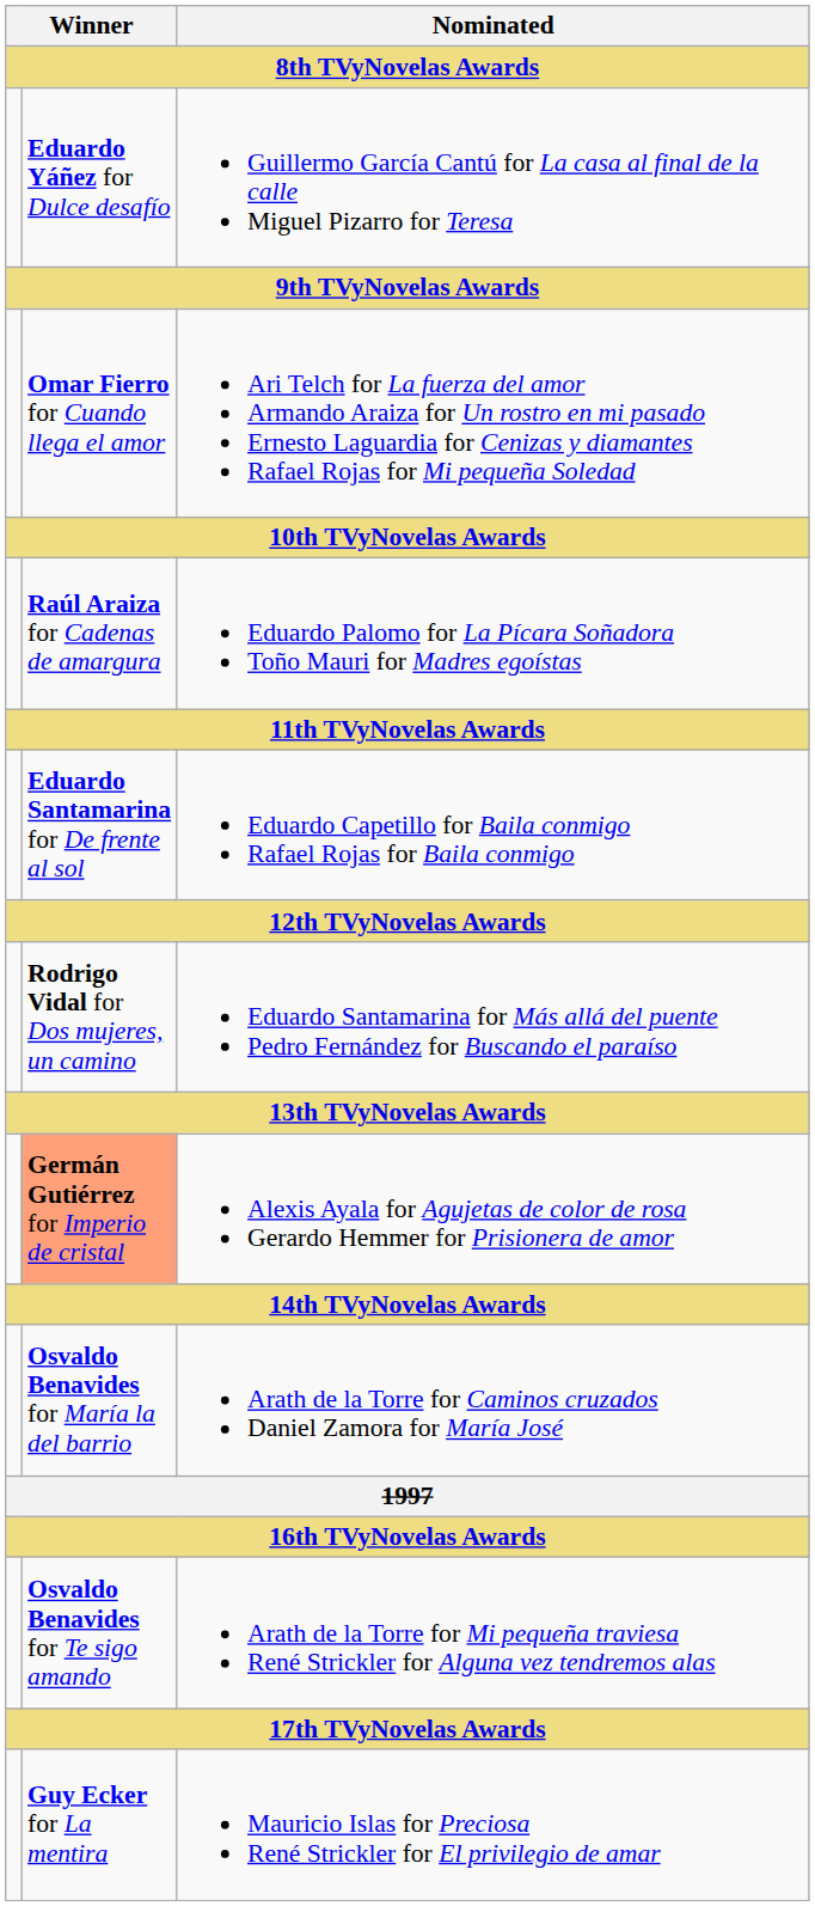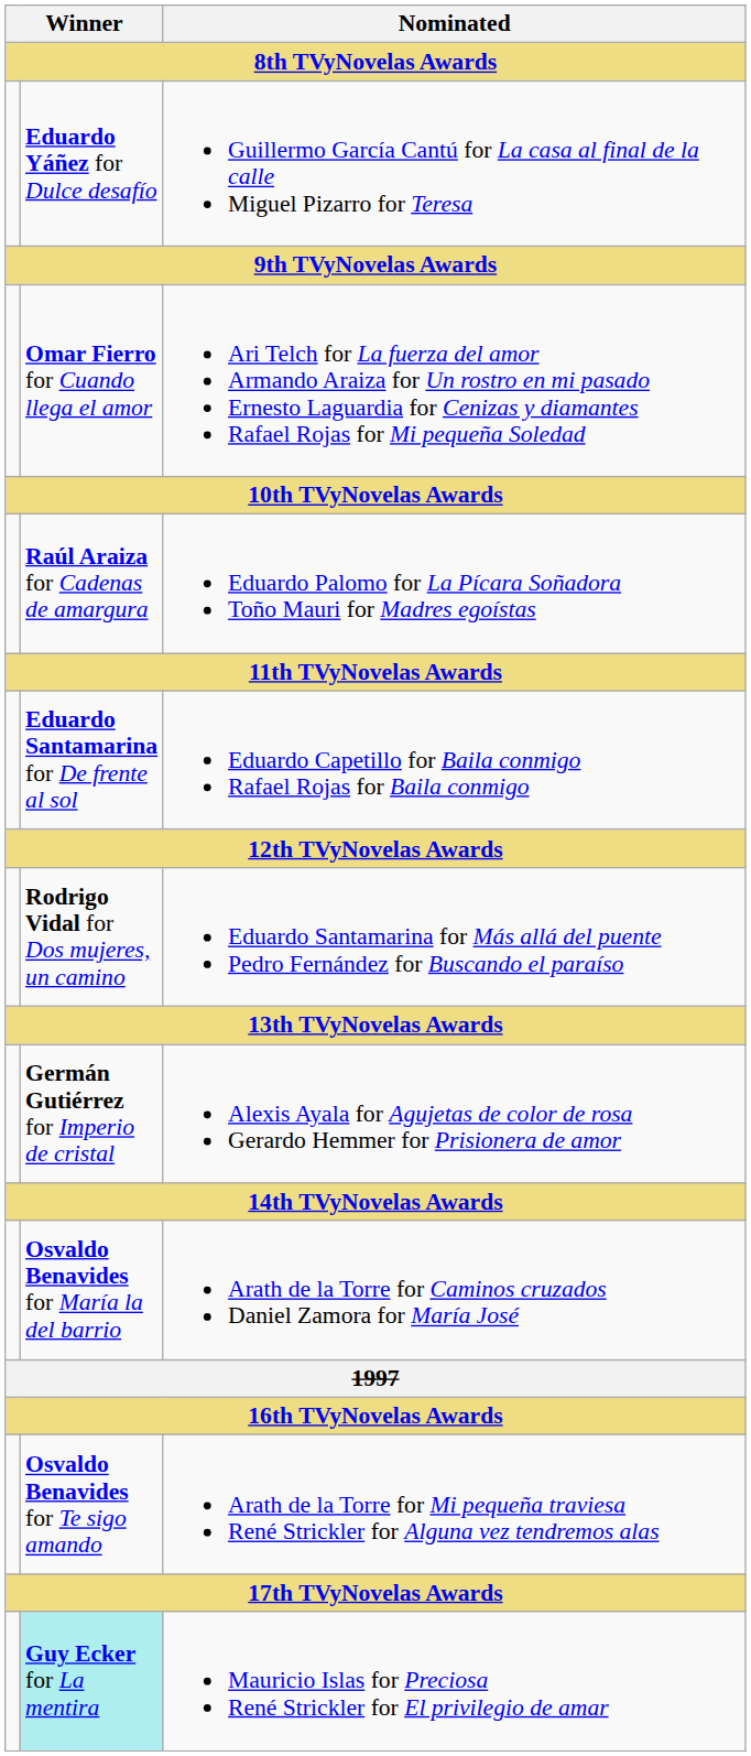Germán Gutiérrez for Imperio de cristal | column 2: lightsalmon background -> no background
Guy Ecker for La mentira | column 2: no background -> paleturquoise background
